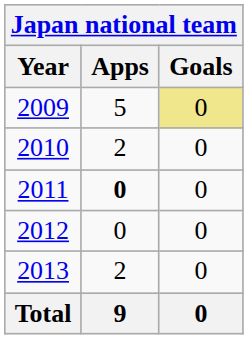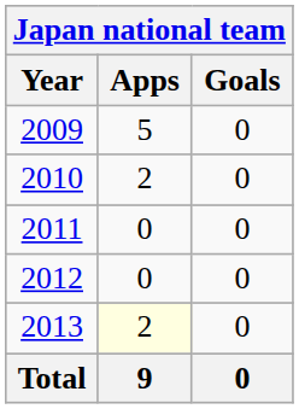2009 | Goals: khaki background -> no background
2011 | Apps: bold -> normal
2013 | Apps: no background -> lightyellow background
